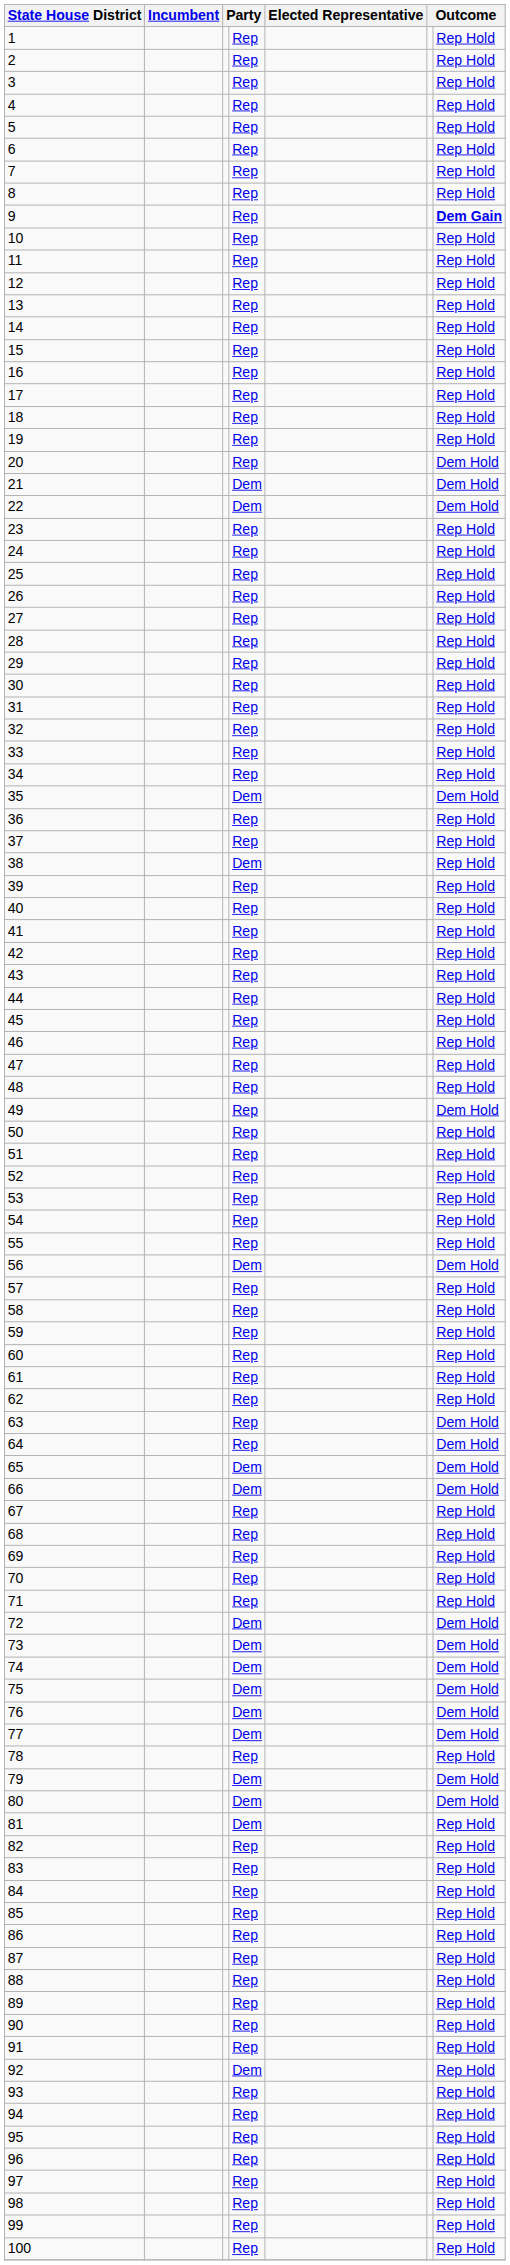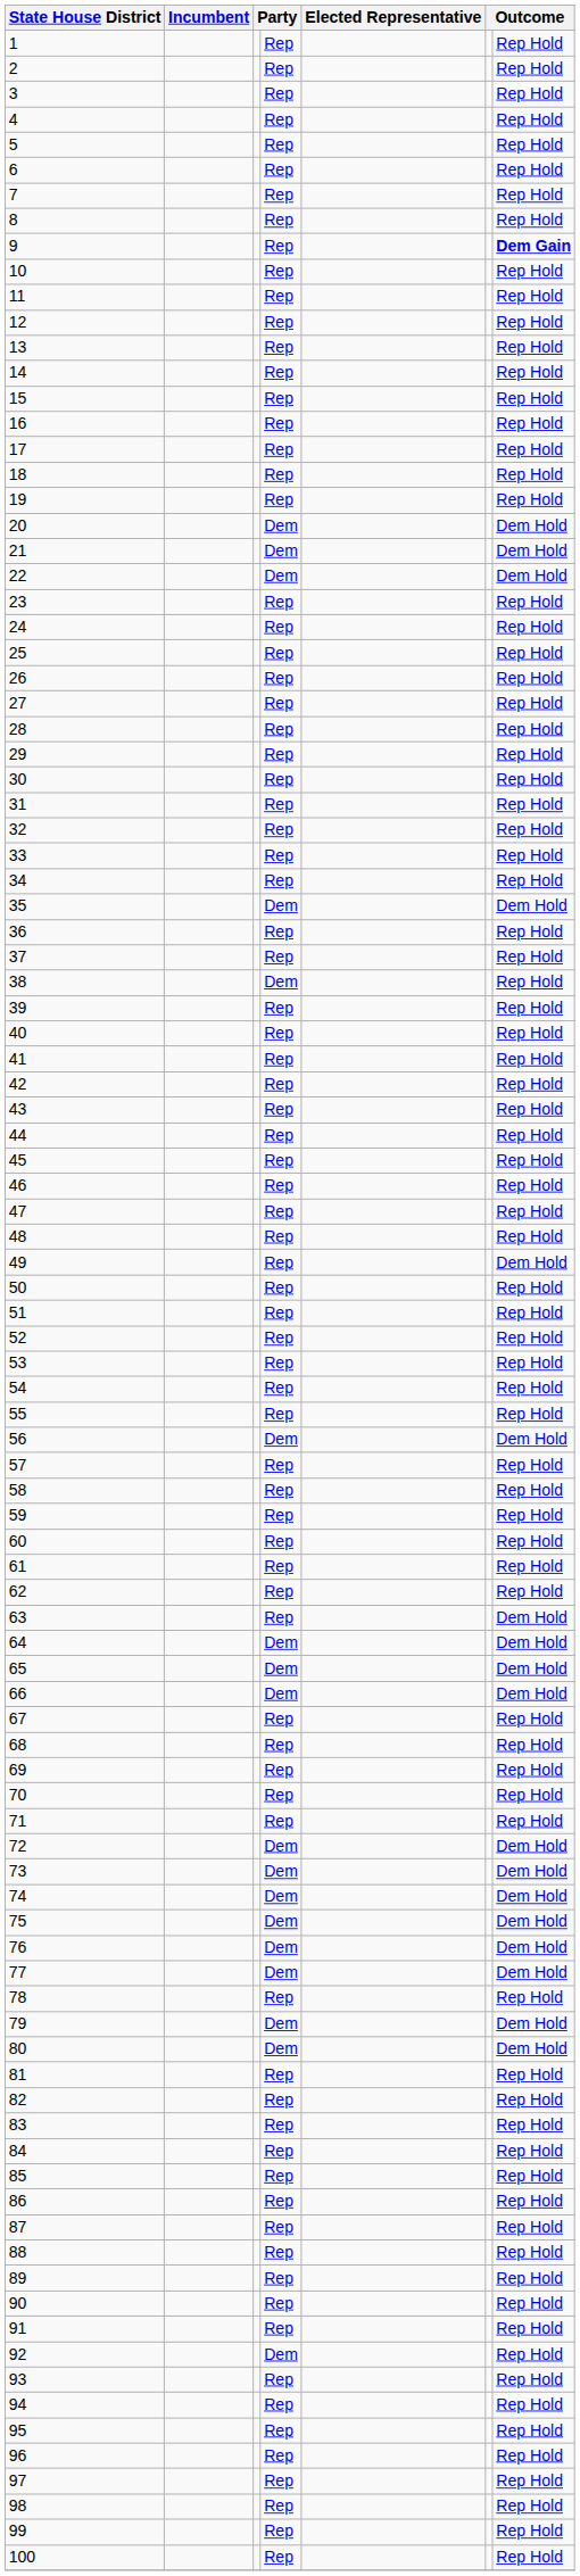20 | column 4: Rep -> Dem
64 | column 4: Rep -> Dem
81 | column 4: Dem -> Rep
